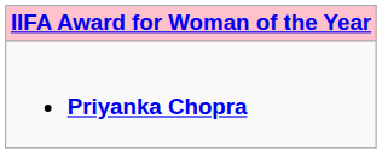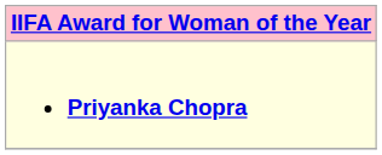row 2 | column 1: no background -> lightyellow background
